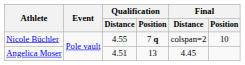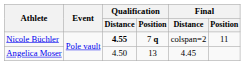Nicole Büchler | Qualification / Distance: normal -> bold
Nicole Büchler | Final / Position: 10 -> 11
Angelica Moser | Qualification / Distance: 4.51 -> 4.50
